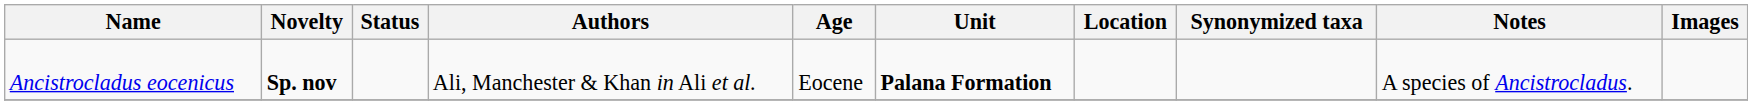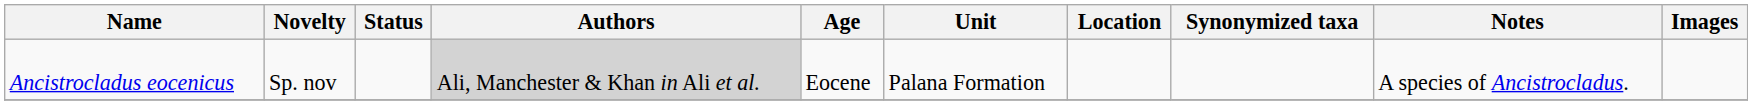Ancistrocladus eocenicus | Novelty: bold -> normal
Ancistrocladus eocenicus | Authors: no background -> lightgrey background
Ancistrocladus eocenicus | Unit: bold -> normal
